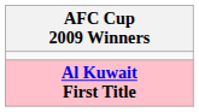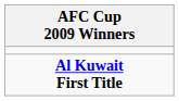row 3 | column 1: pink background -> no background
